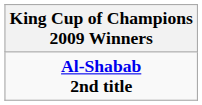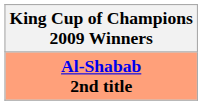row 2 | column 1: no background -> lightsalmon background
